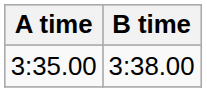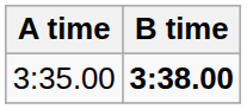3:35.00 | B time: normal -> bold
